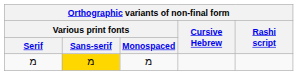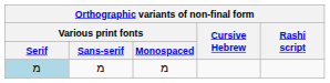row 4 | Various print fonts / Serif: no background -> lightblue background
row 4 | Various print fonts / Sans-serif: gold background -> no background
